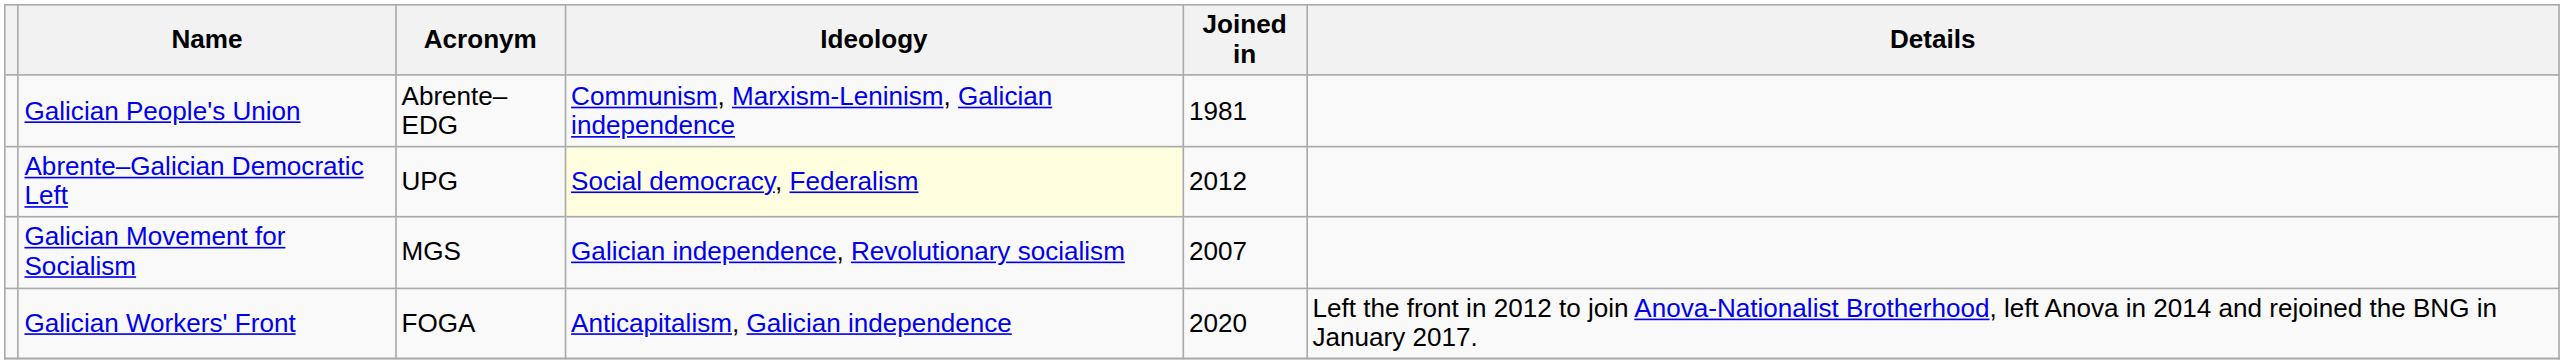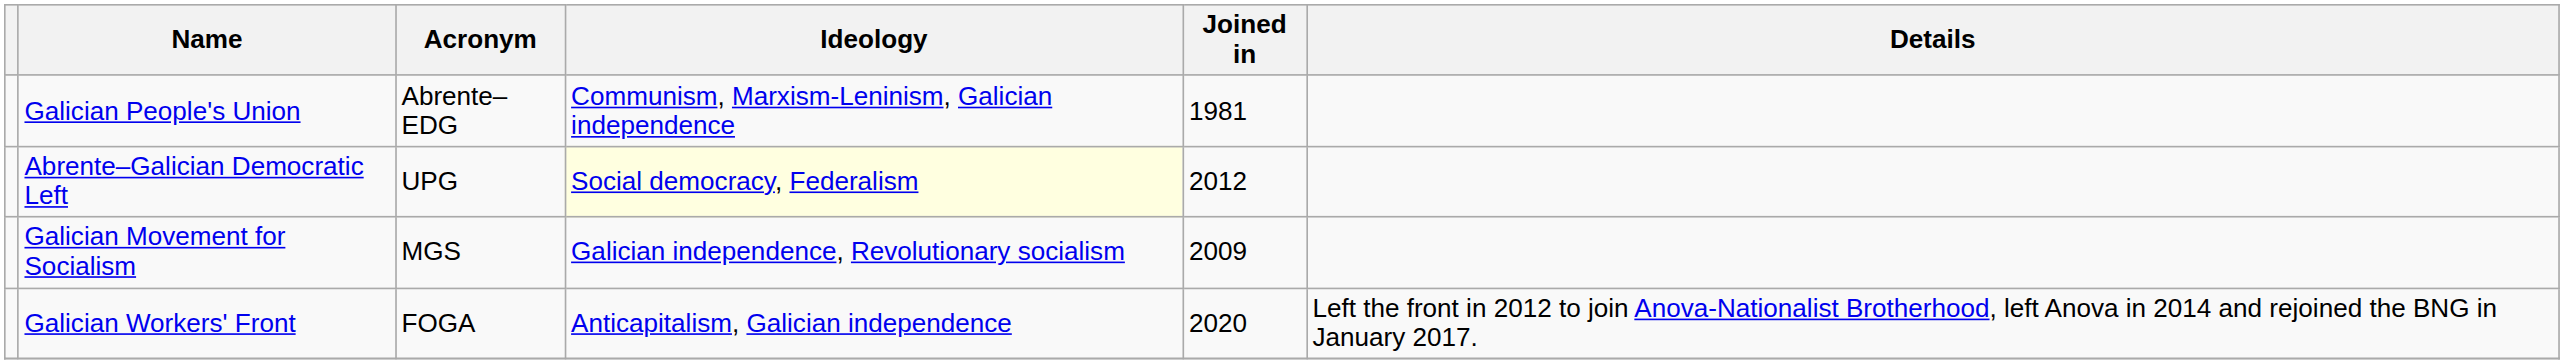Galician Movement for Socialism | Joined in: 2007 -> 2009
